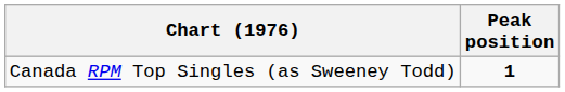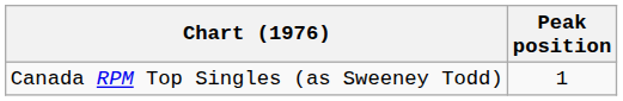Canada RPM Top Singles (as Sweeney Todd) | Peak position: bold -> normal
